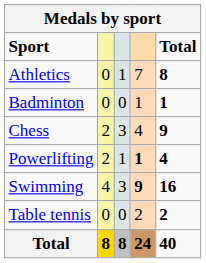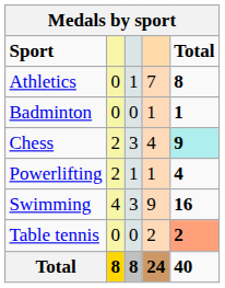Chess | Total: no background -> paleturquoise background
Powerlifting | column 4: bold -> normal
Swimming | column 4: bold -> normal
Table tennis | Total: no background -> lightsalmon background
